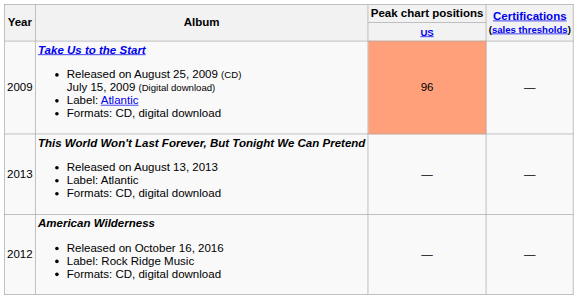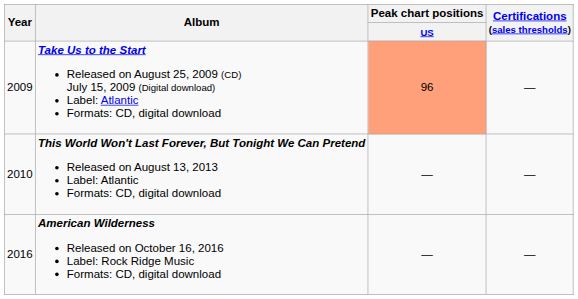row 4 | Year: 2013 -> 2010
row 5 | Year: 2012 -> 2016
